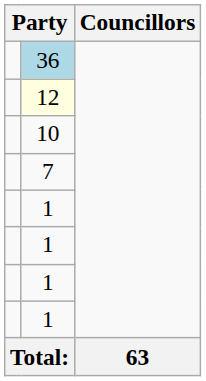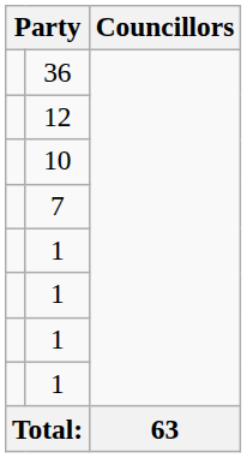36 | column 2: lightblue background -> no background
12 | column 2: lightyellow background -> no background
